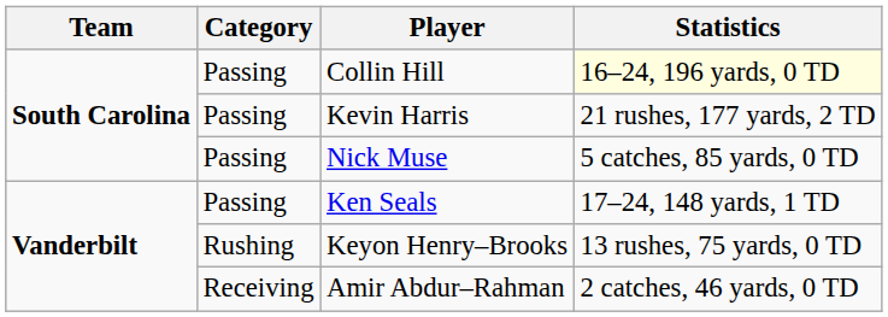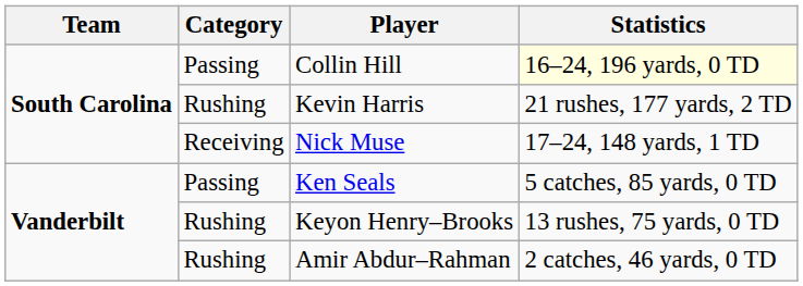Kevin Harris | Category: Passing -> Rushing
Nick Muse | Category: Passing -> Receiving
Nick Muse | Statistics: 5 catches, 85 yards, 0 TD -> 17–24, 148 yards, 1 TD
Ken Seals | Statistics: 17–24, 148 yards, 1 TD -> 5 catches, 85 yards, 0 TD
Amir Abdur–Rahman | Category: Receiving -> Rushing
